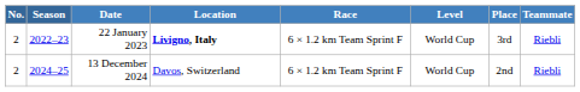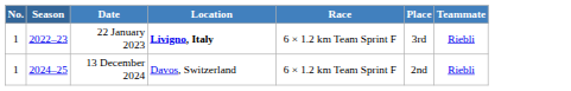- column: Level | World Cup | World Cup
22 January 2023 | No.: 2 -> 1
13 December 2024 | No.: 2 -> 1
